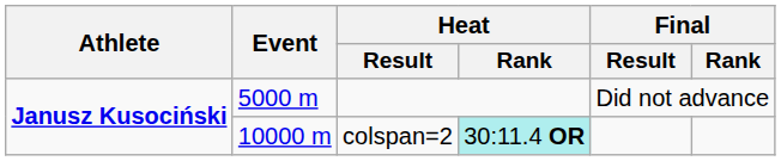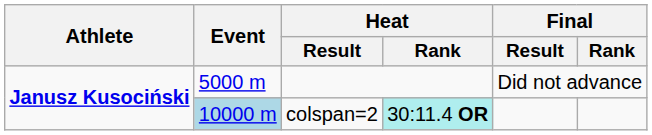colspan=2 | Event: no background -> lightblue background
